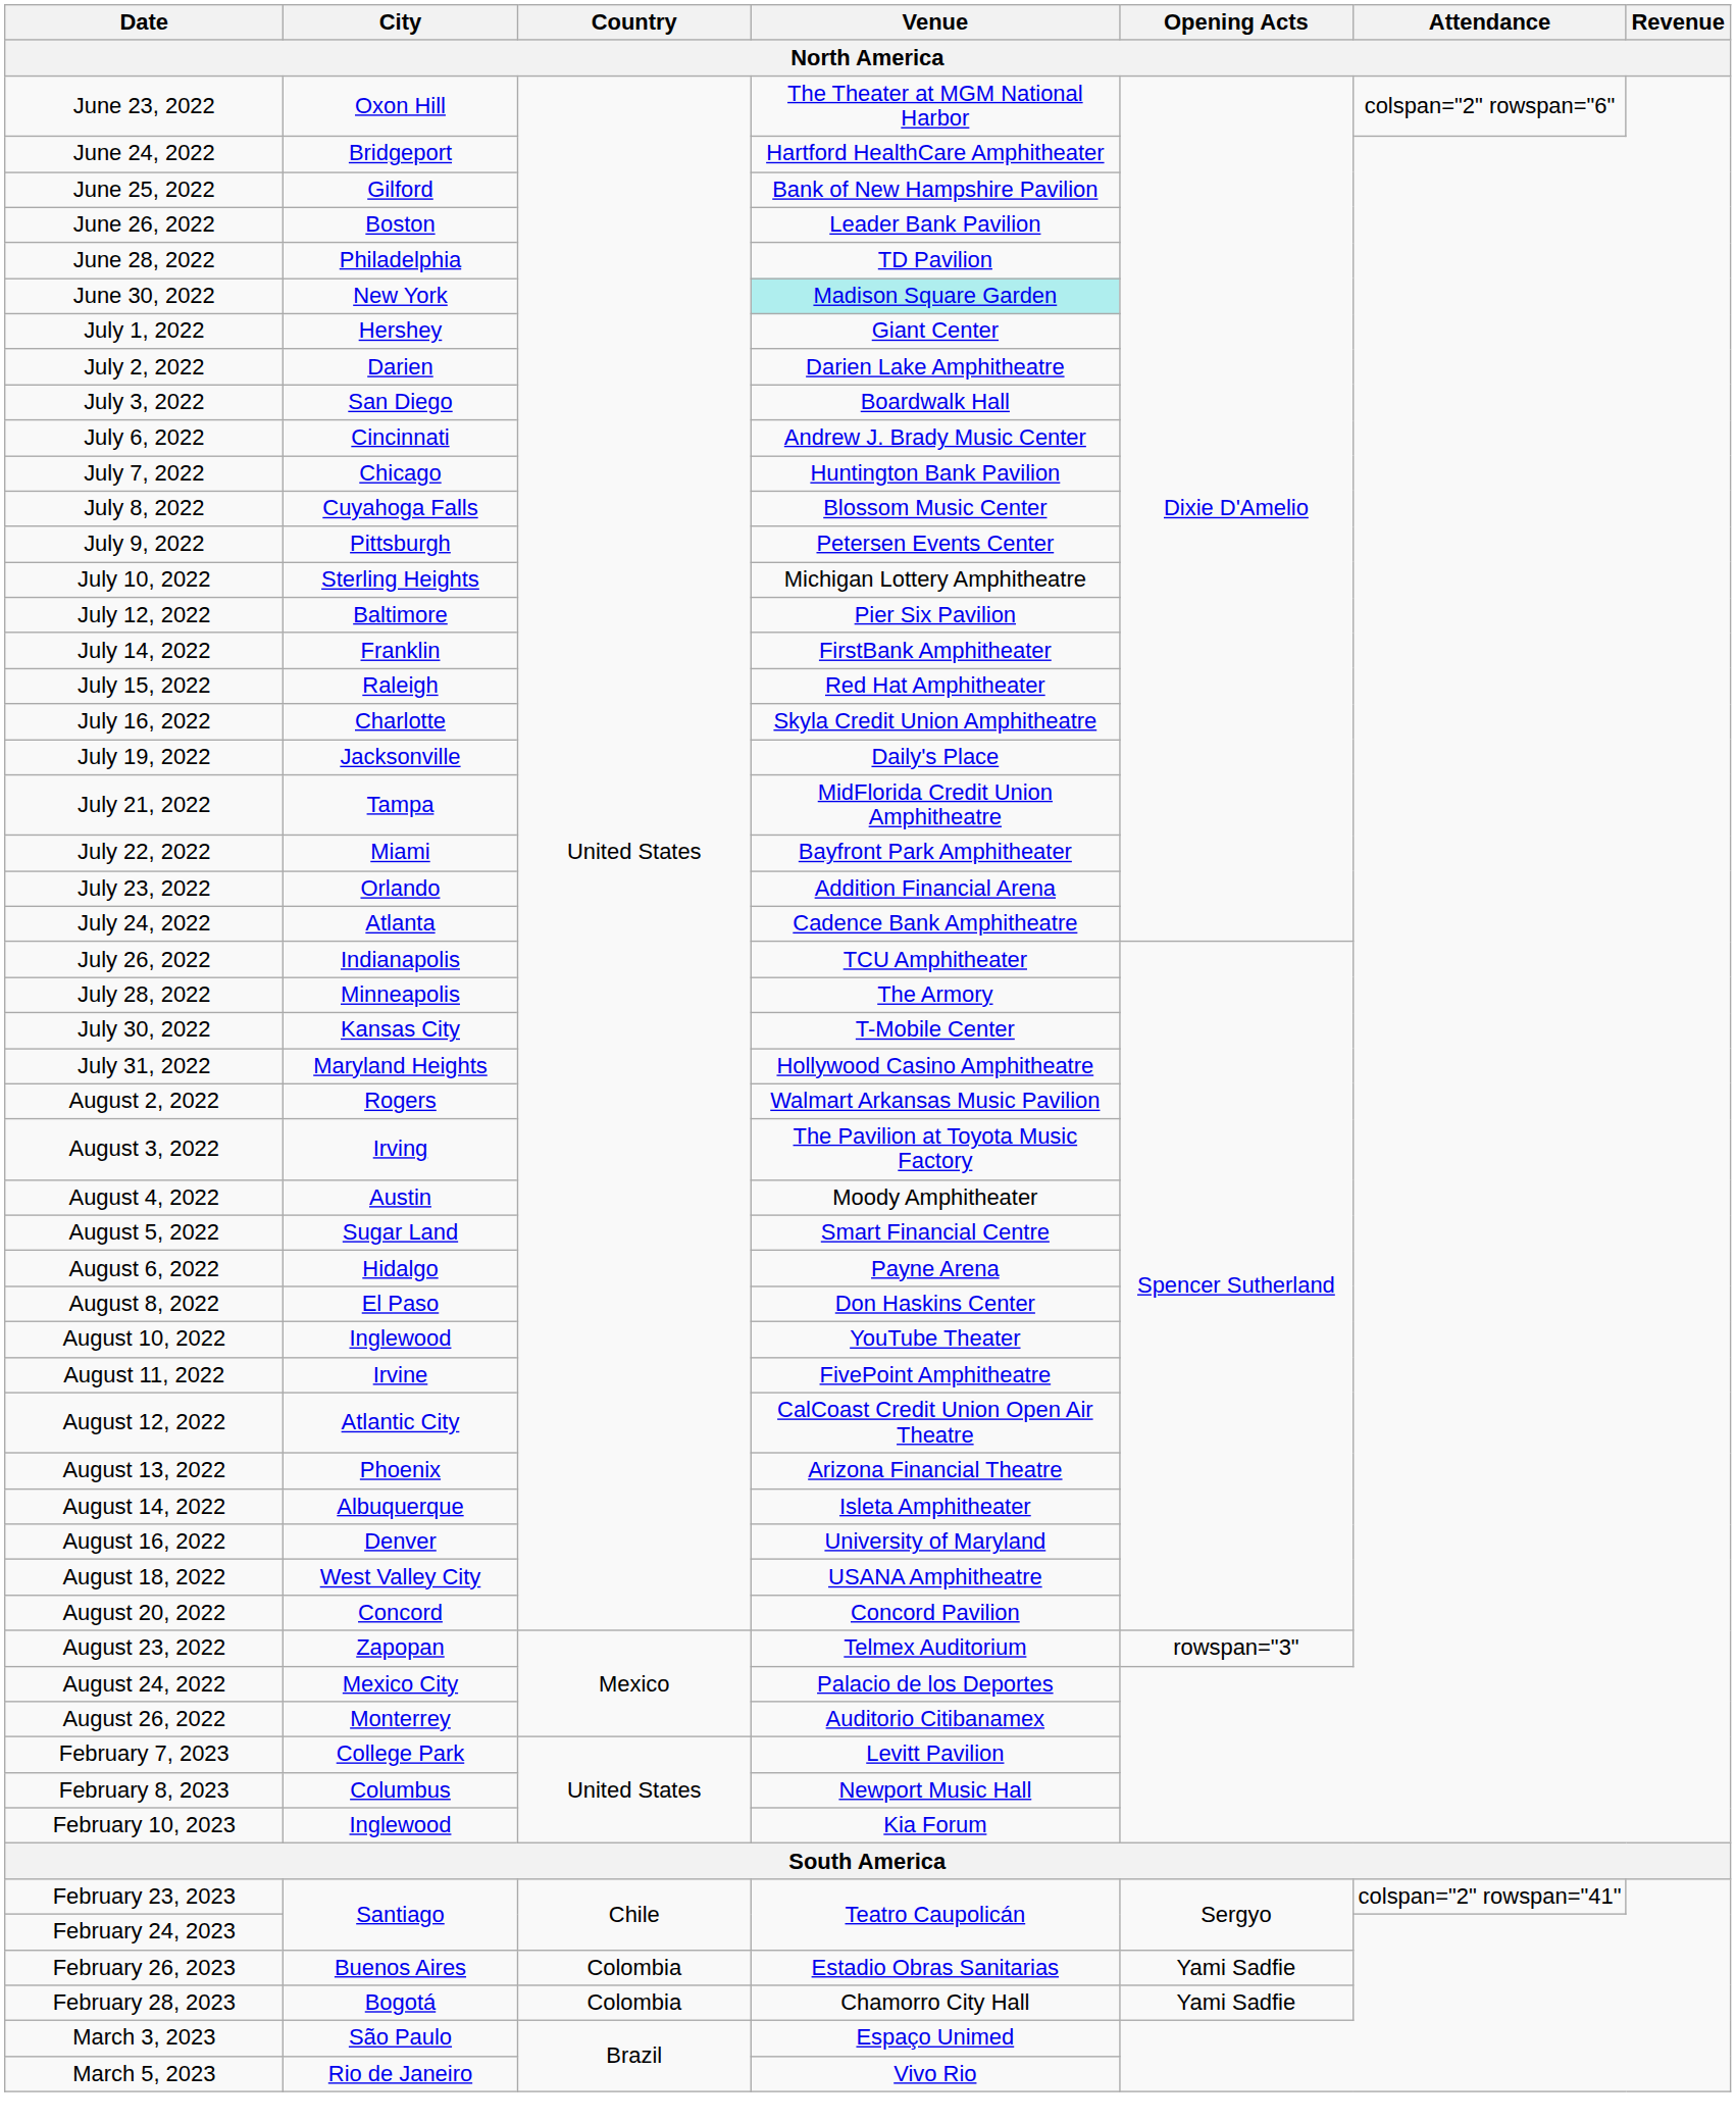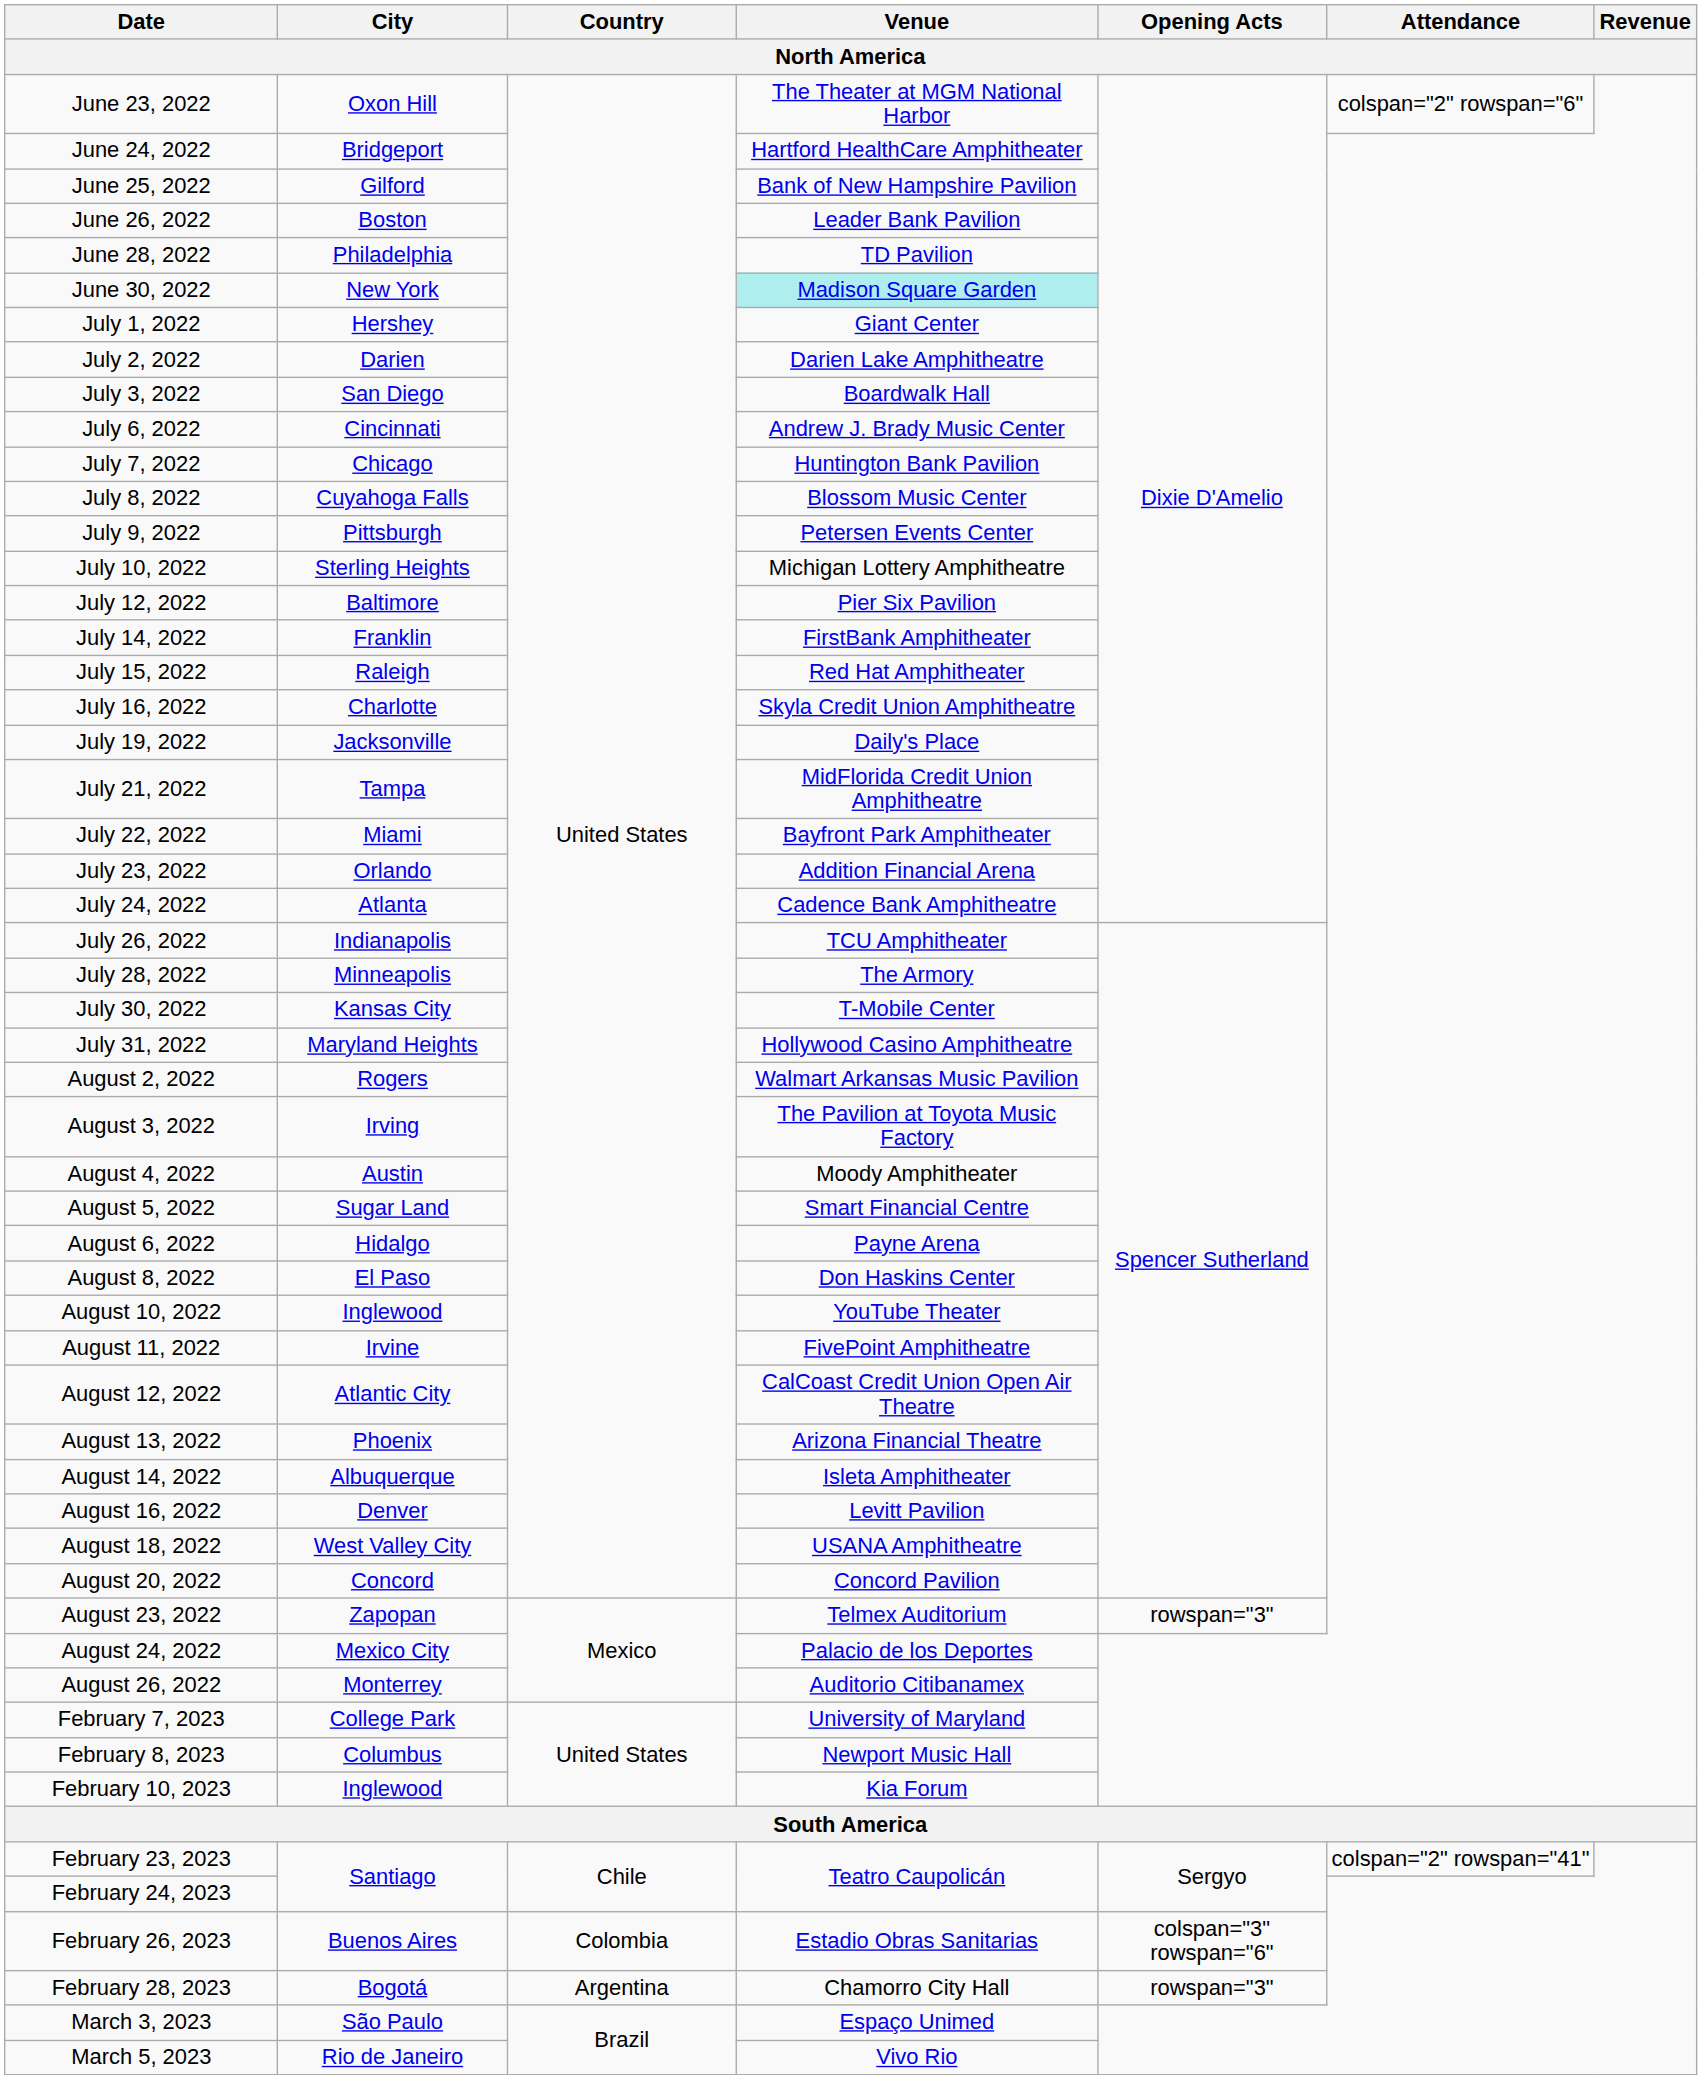August 16, 2022 | Venue: University of Maryland -> Levitt Pavilion
February 7, 2023 | Venue: Levitt Pavilion -> University of Maryland
February 26, 2023 | Opening Acts: Yami Sadfie -> colspan="3" rowspan="6"
February 28, 2023 | Country: Colombia -> Argentina
February 28, 2023 | Opening Acts: Yami Sadfie -> rowspan="3"
